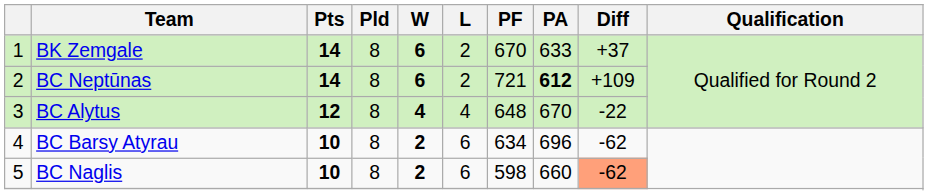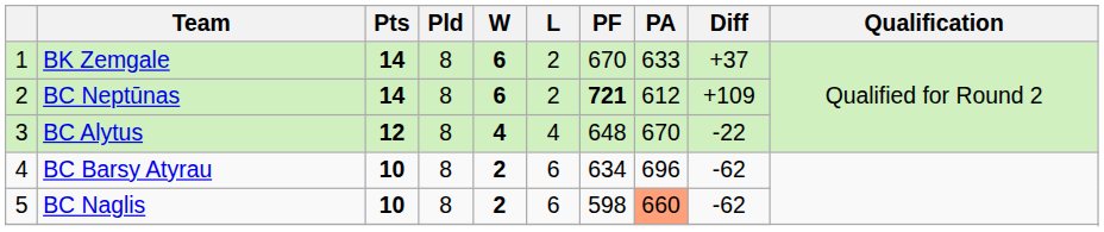BC Neptūnas | PF: normal -> bold
BC Neptūnas | PA: bold -> normal
BC Naglis | PA: no background -> lightsalmon background
BC Naglis | Diff: lightsalmon background -> no background
